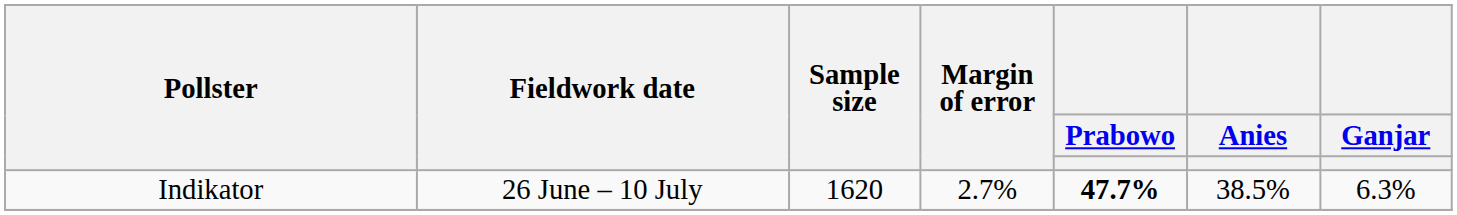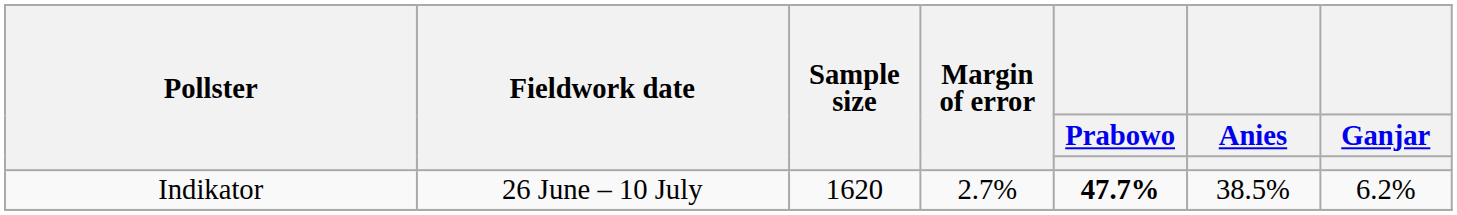Indikator | Ganjar: 6.3% -> 6.2%
